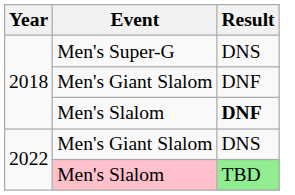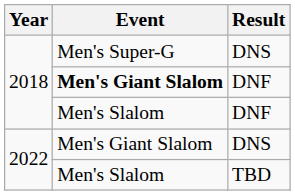Men's Giant Slalom / DNF | Event: normal -> bold
Men's Slalom / DNF | Result: bold -> normal
Men's Slalom / TBD | Event: pink background -> no background
Men's Slalom / TBD | Result: lightgreen background -> no background
